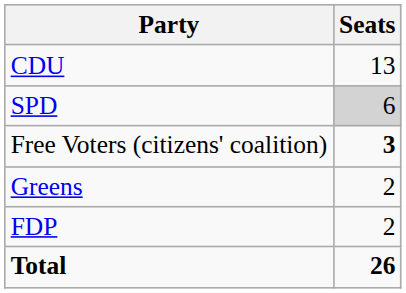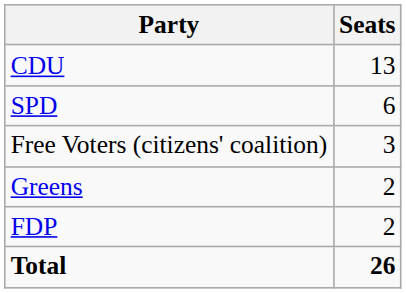SPD | Seats: lightgrey background -> no background
Free Voters (citizens' coalition) | Seats: bold -> normal
